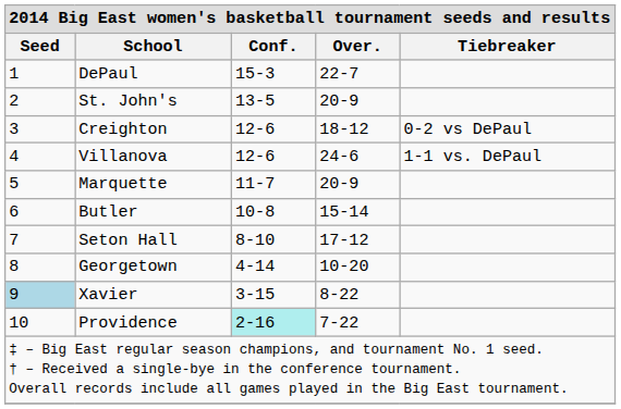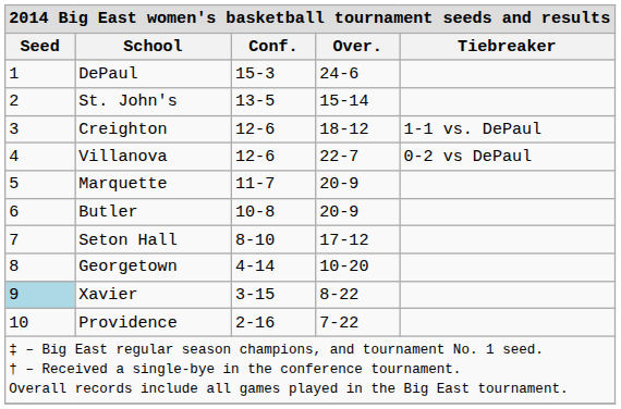DePaul | Over.: 22-7 -> 24-6
St. John's | Over.: 20-9 -> 15-14
Creighton | Tiebreaker: 0-2 vs DePaul -> 1-1 vs. DePaul
Villanova | Over.: 24-6 -> 22-7
Villanova | Tiebreaker: 1-1 vs. DePaul -> 0-2 vs DePaul
Butler | Over.: 15-14 -> 20-9
Providence | Conf.: paleturquoise background -> no background
